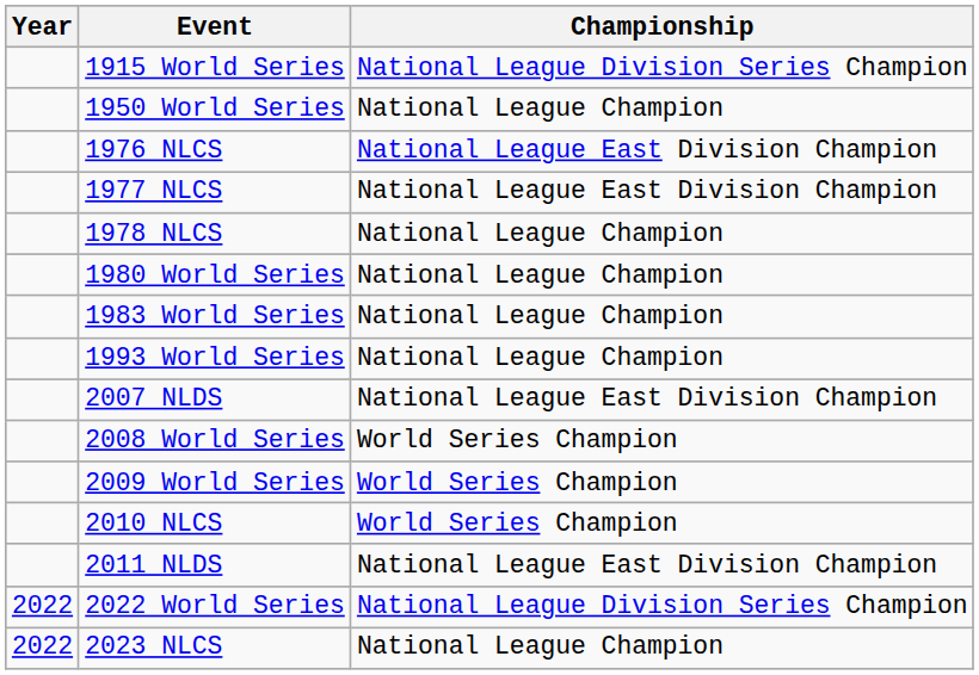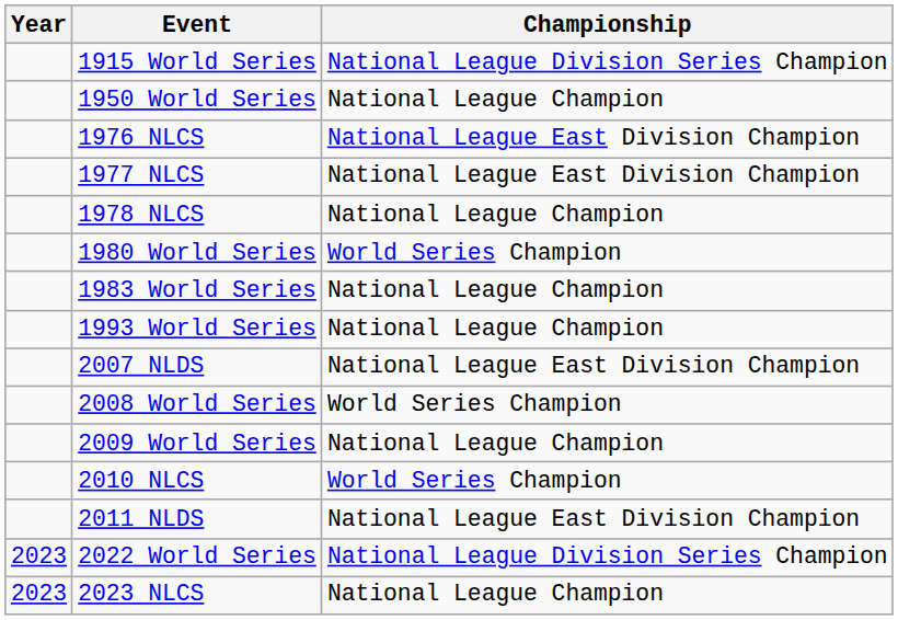1980 World Series | Championship: National League Champion -> World Series Champion
2009 World Series | Championship: World Series Champion -> National League Champion
2022 World Series | Year: 2022 -> 2023
2023 NLCS | Year: 2022 -> 2023
